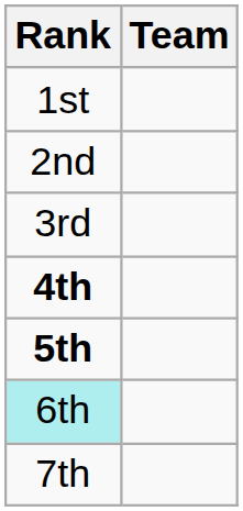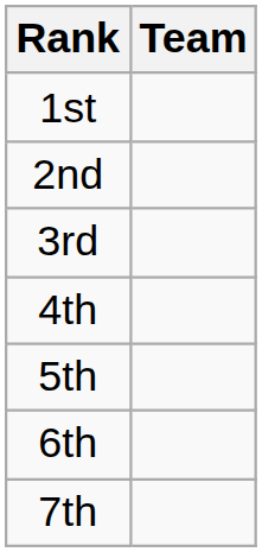4th | Rank: bold -> normal
5th | Rank: bold -> normal
6th | Rank: paleturquoise background -> no background
